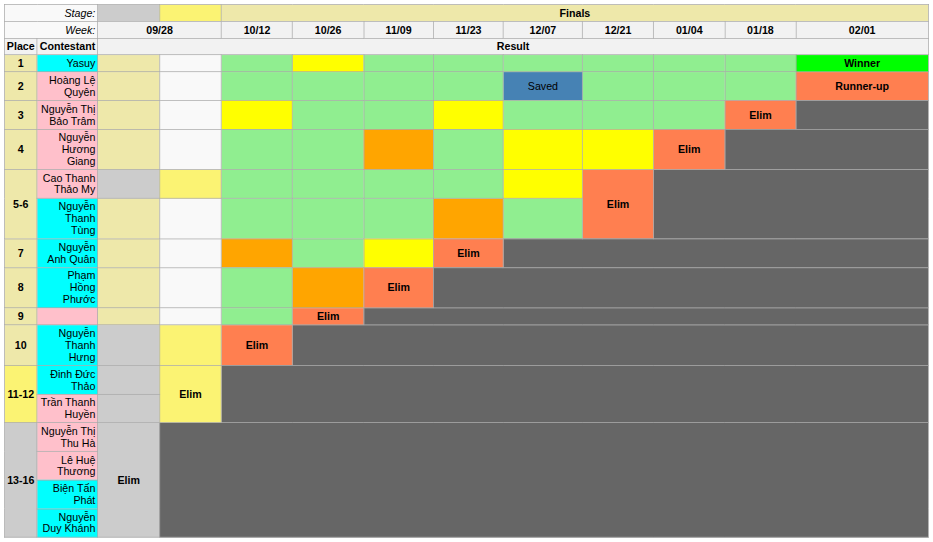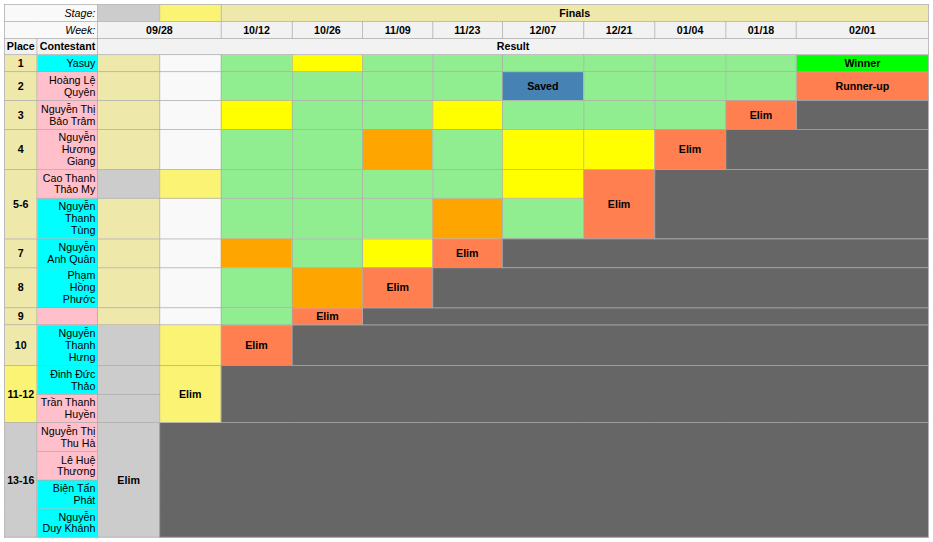Hoàng Lệ Quyên | column 9: normal -> bold
